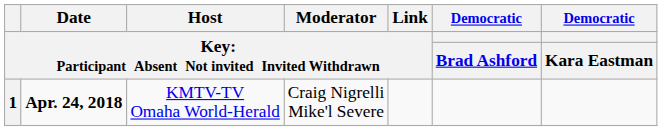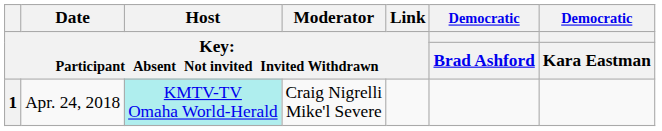1 | column 2: bold -> normal
1 | column 3: no background -> paleturquoise background
